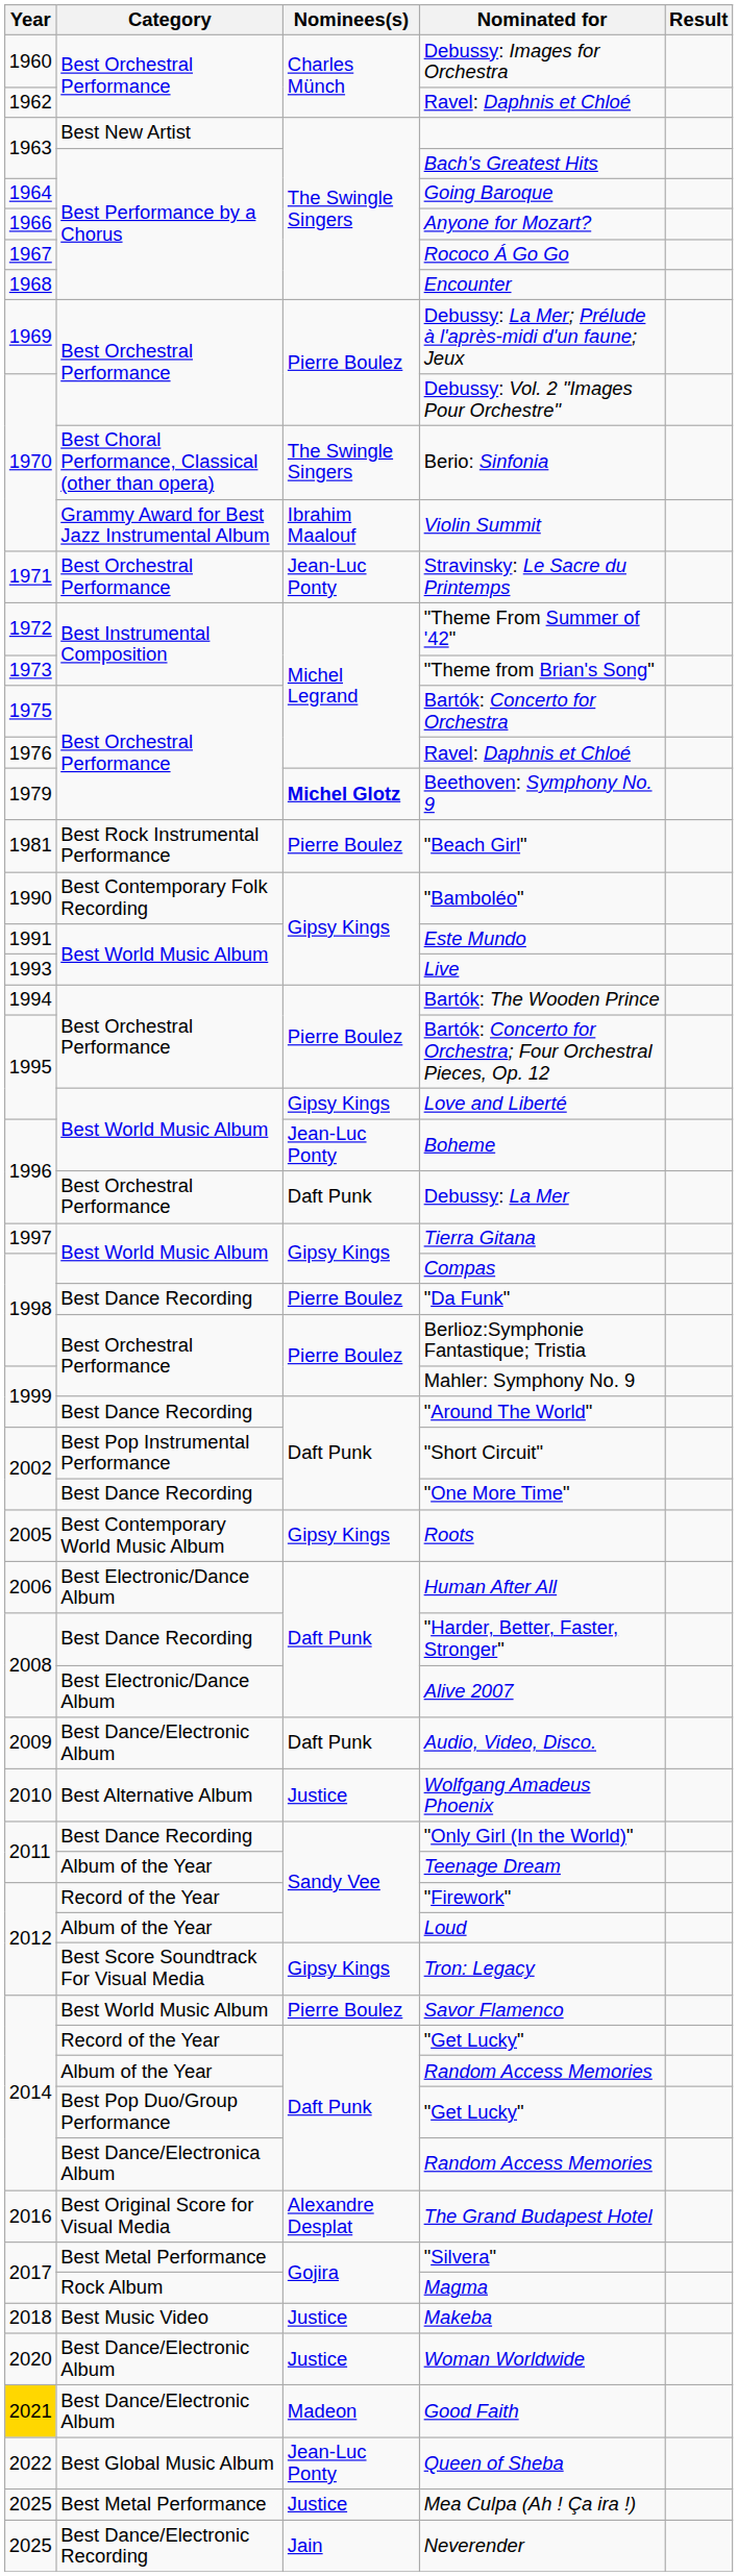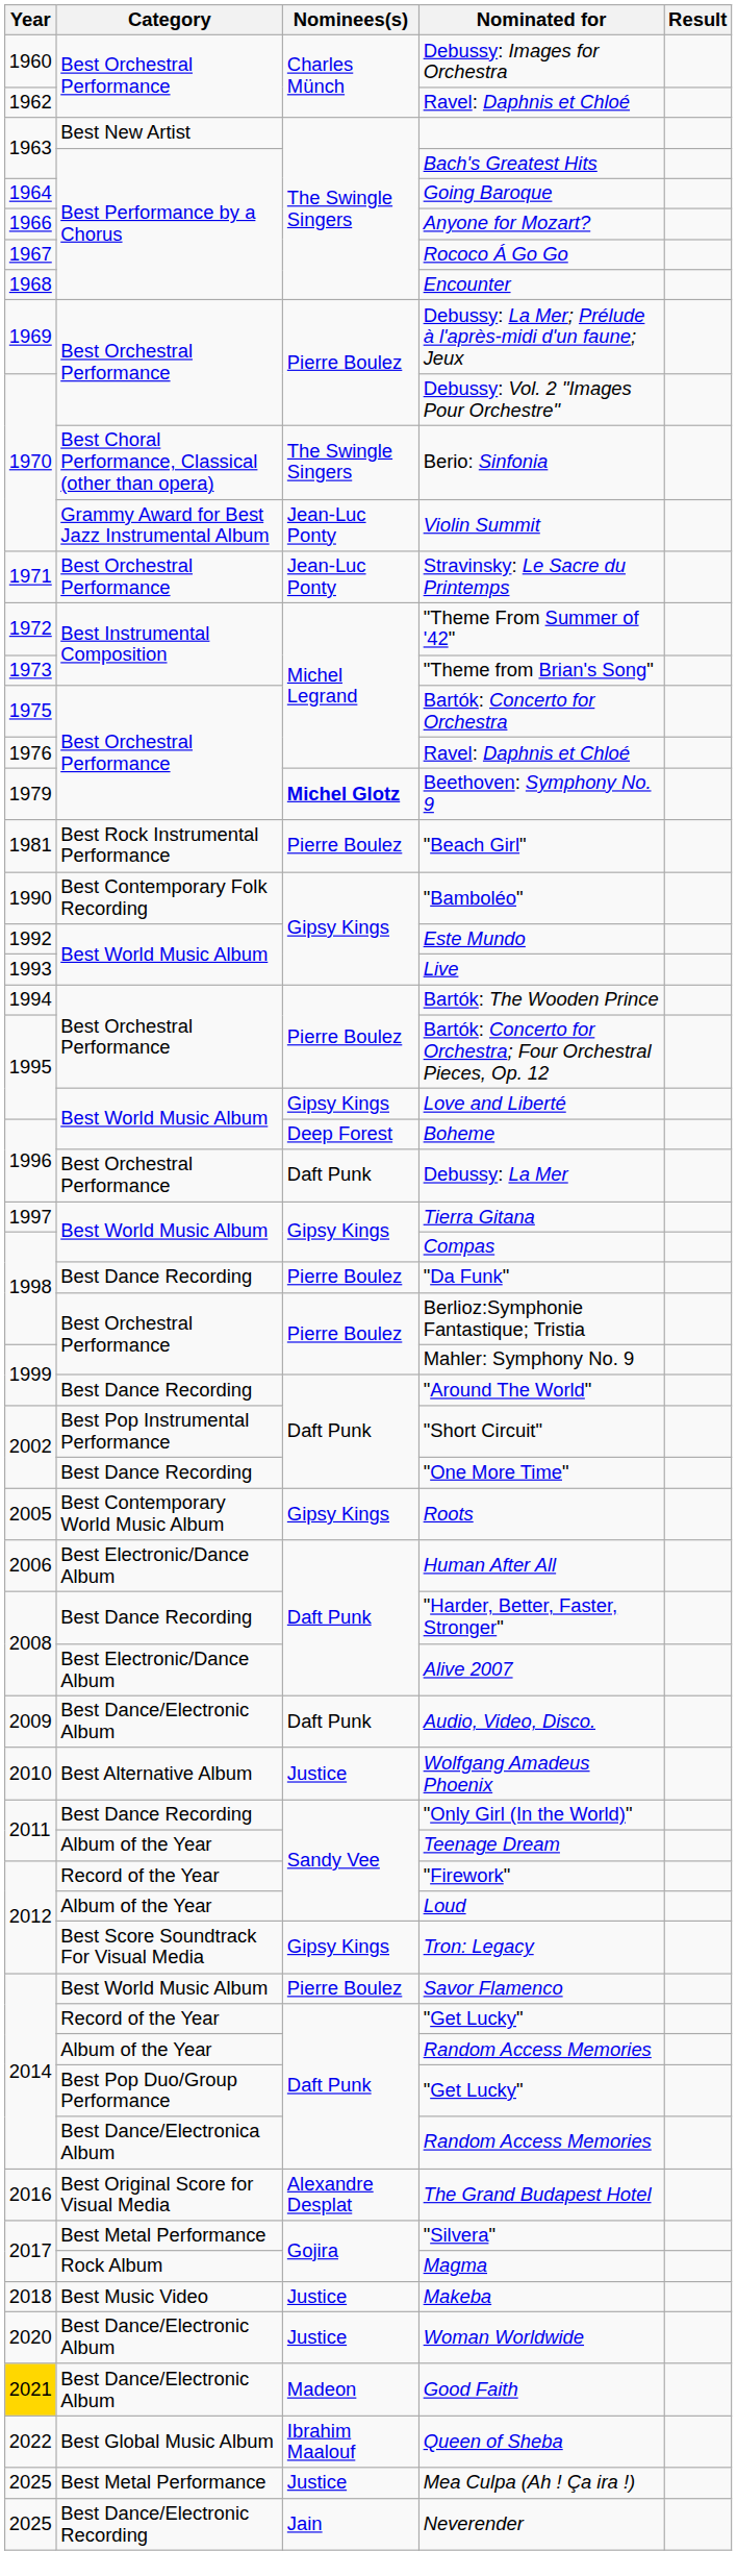Violin Summit | Nominees(s): Ibrahim Maalouf -> Jean-Luc Ponty
Este Mundo | Year: 1991 -> 1992
Boheme | Nominees(s): Jean-Luc Ponty -> Deep Forest
Queen of Sheba | Nominees(s): Jean-Luc Ponty -> Ibrahim Maalouf
